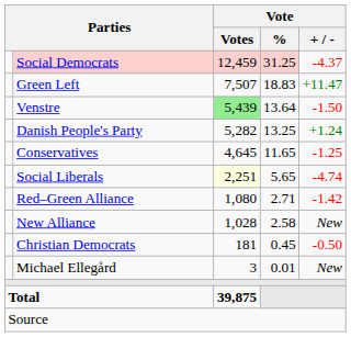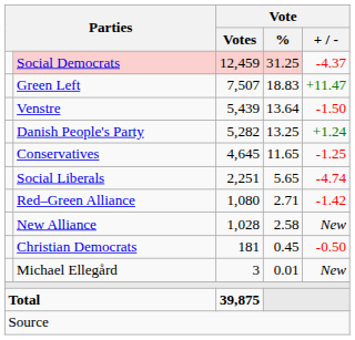Venstre | Vote / Votes: lightgreen background -> no background
Social Liberals | Vote / Votes: lightyellow background -> no background
